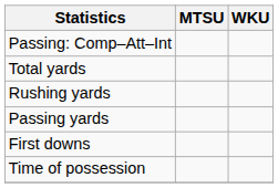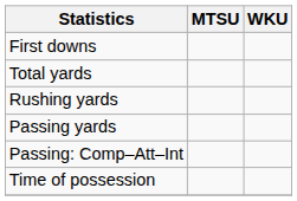rows swapped: First downs <-> Passing: Comp–Att–Int
